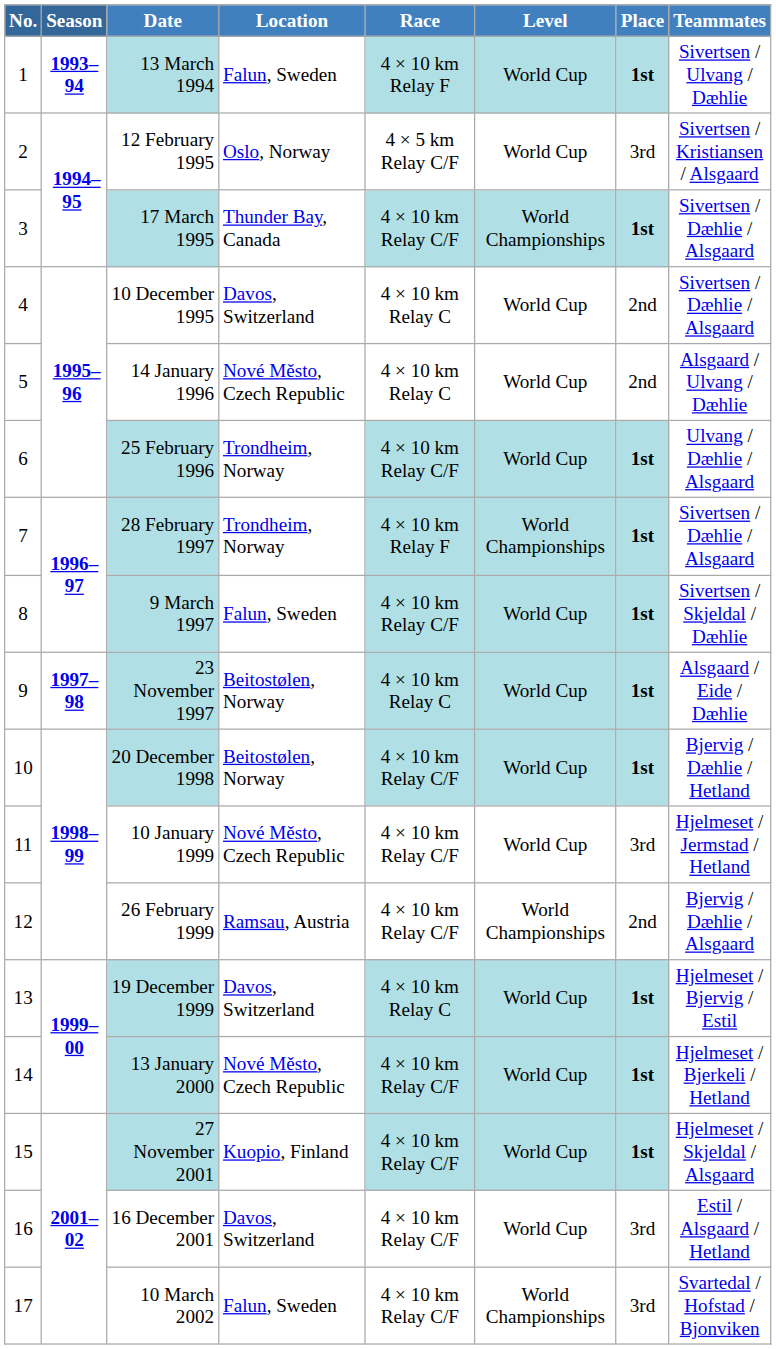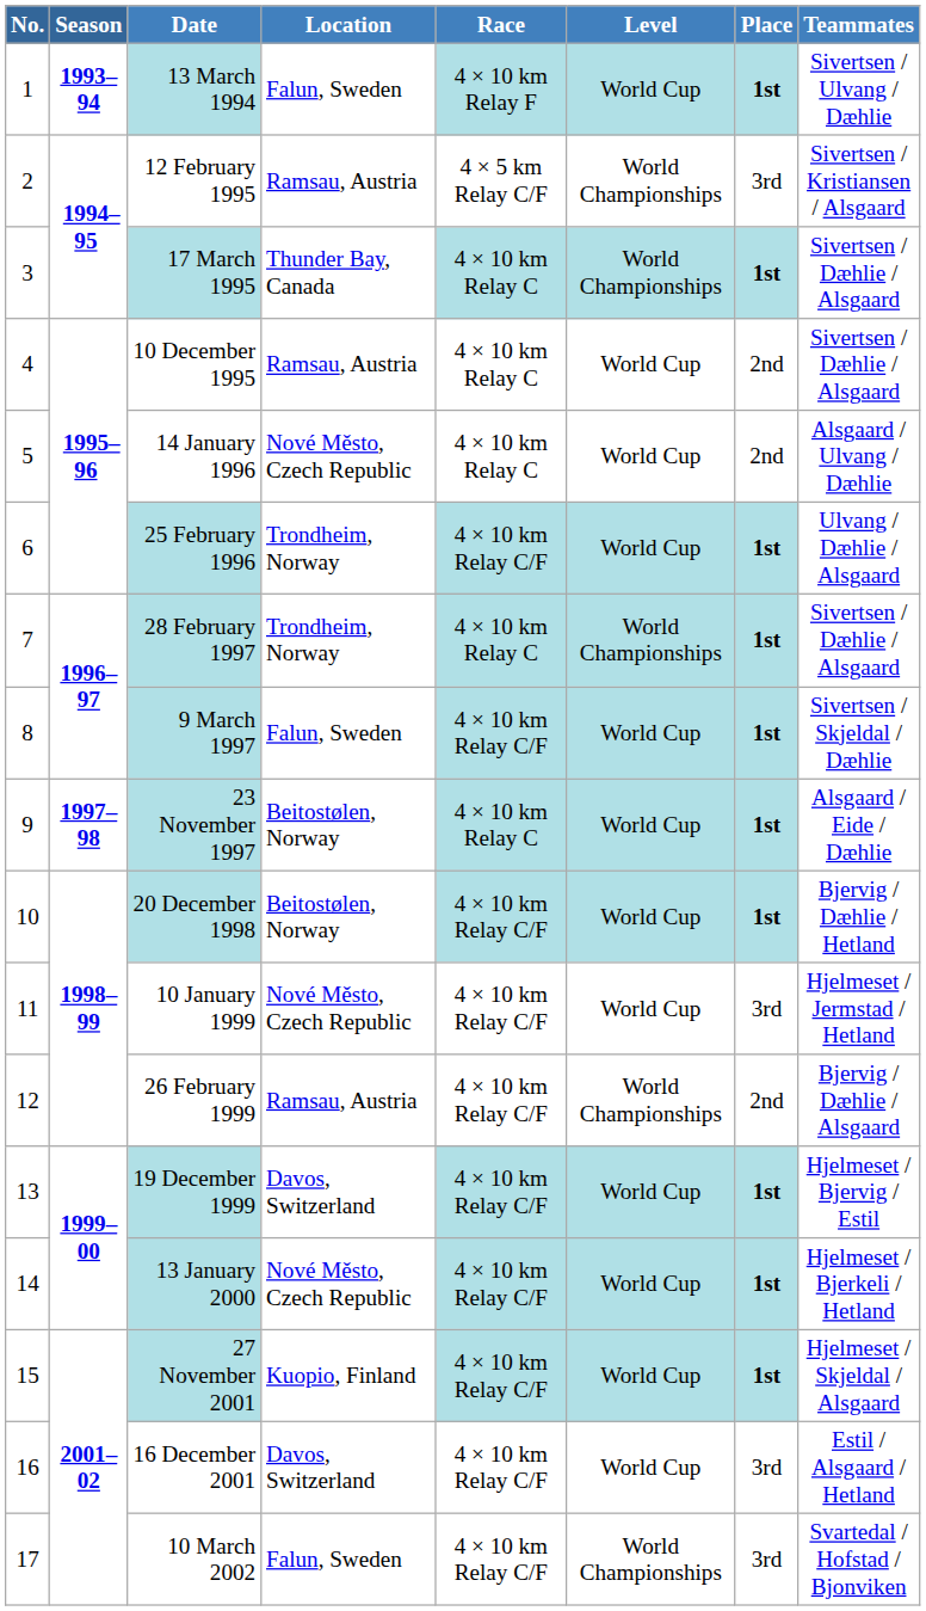12 February 1995 | Location: Oslo, Norway -> Ramsau, Austria
12 February 1995 | Level: World Cup -> World Championships
17 March 1995 | Race: 4 × 10 km Relay C/F -> 4 × 10 km Relay C
10 December 1995 | Location: Davos, Switzerland -> Ramsau, Austria
28 February 1997 | Race: 4 × 10 km Relay F -> 4 × 10 km Relay C
19 December 1999 | Race: 4 × 10 km Relay C -> 4 × 10 km Relay C/F
